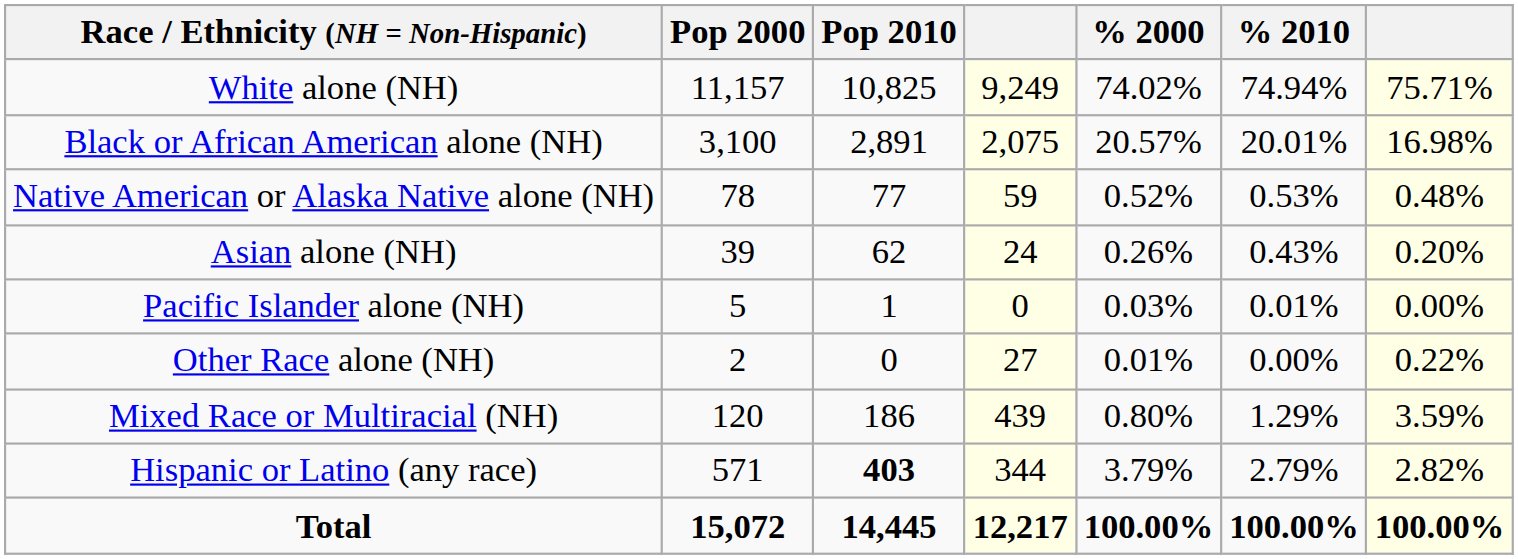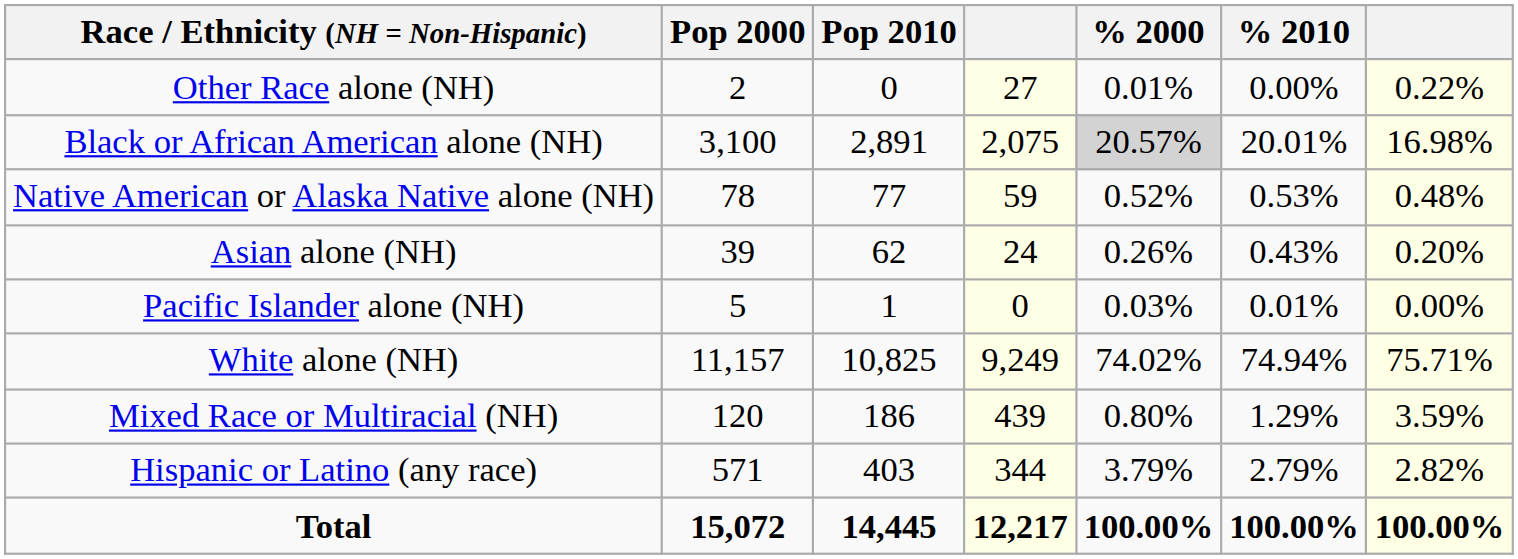rows swapped: White alone (NH) <-> Other Race alone (NH)
Black or African American alone (NH) | % 2000: no background -> lightgrey background
Hispanic or Latino (any race) | Pop 2010: bold -> normal
